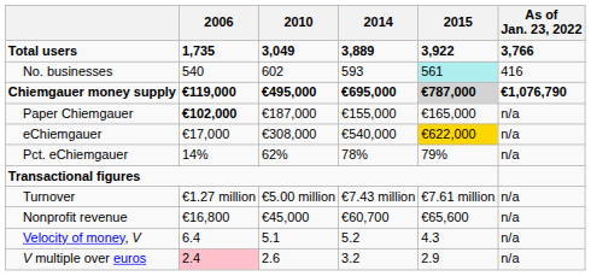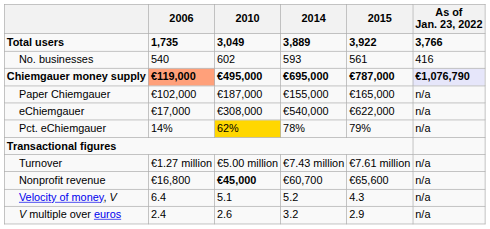No. businesses | 2015: paleturquoise background -> no background
Chiemgauer money supply | 2006: no background -> lightsalmon background
Chiemgauer money supply | 2015: lightgrey background -> no background
Chiemgauer money supply | As of Jan. 23, 2022: no background -> lavender background
Paper Chiemgauer | 2006: bold -> normal
eChiemgauer | 2015: gold background -> no background
Pct. eChiemgauer | 2010: no background -> gold background
Nonprofit revenue | 2010: normal -> bold
V multiple over euros | 2006: pink background -> no background
